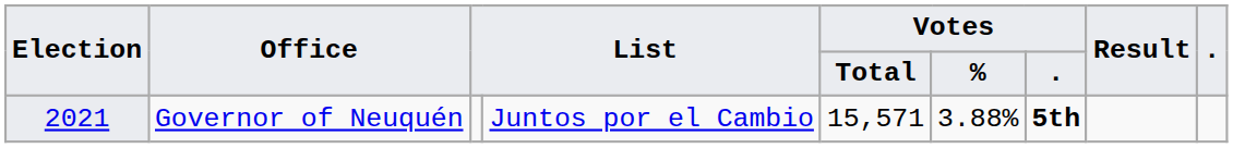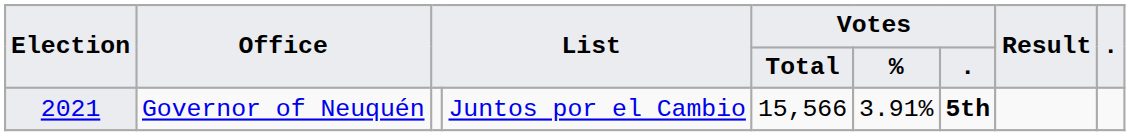Governor of Neuquén | Votes / Total: 15,571 -> 15,566
Governor of Neuquén | Votes / %: 3.88% -> 3.91%
